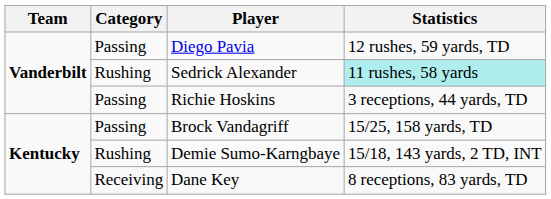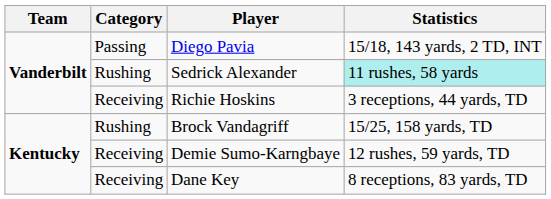Diego Pavia | Statistics: 12 rushes, 59 yards, TD -> 15/18, 143 yards, 2 TD, INT
Richie Hoskins | Category: Passing -> Receiving
Brock Vandagriff | Category: Passing -> Rushing
Demie Sumo-Karngbaye | Category: Rushing -> Receiving
Demie Sumo-Karngbaye | Statistics: 15/18, 143 yards, 2 TD, INT -> 12 rushes, 59 yards, TD
